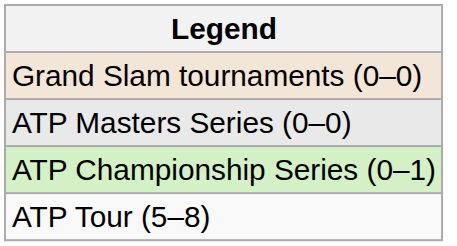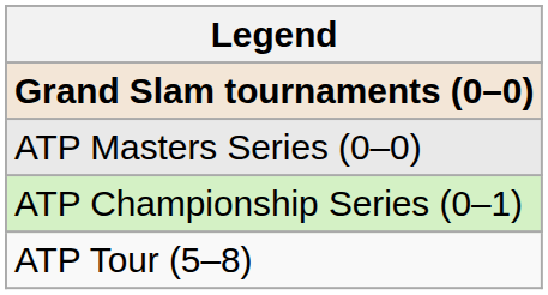row 2 | column 1: normal -> bold
